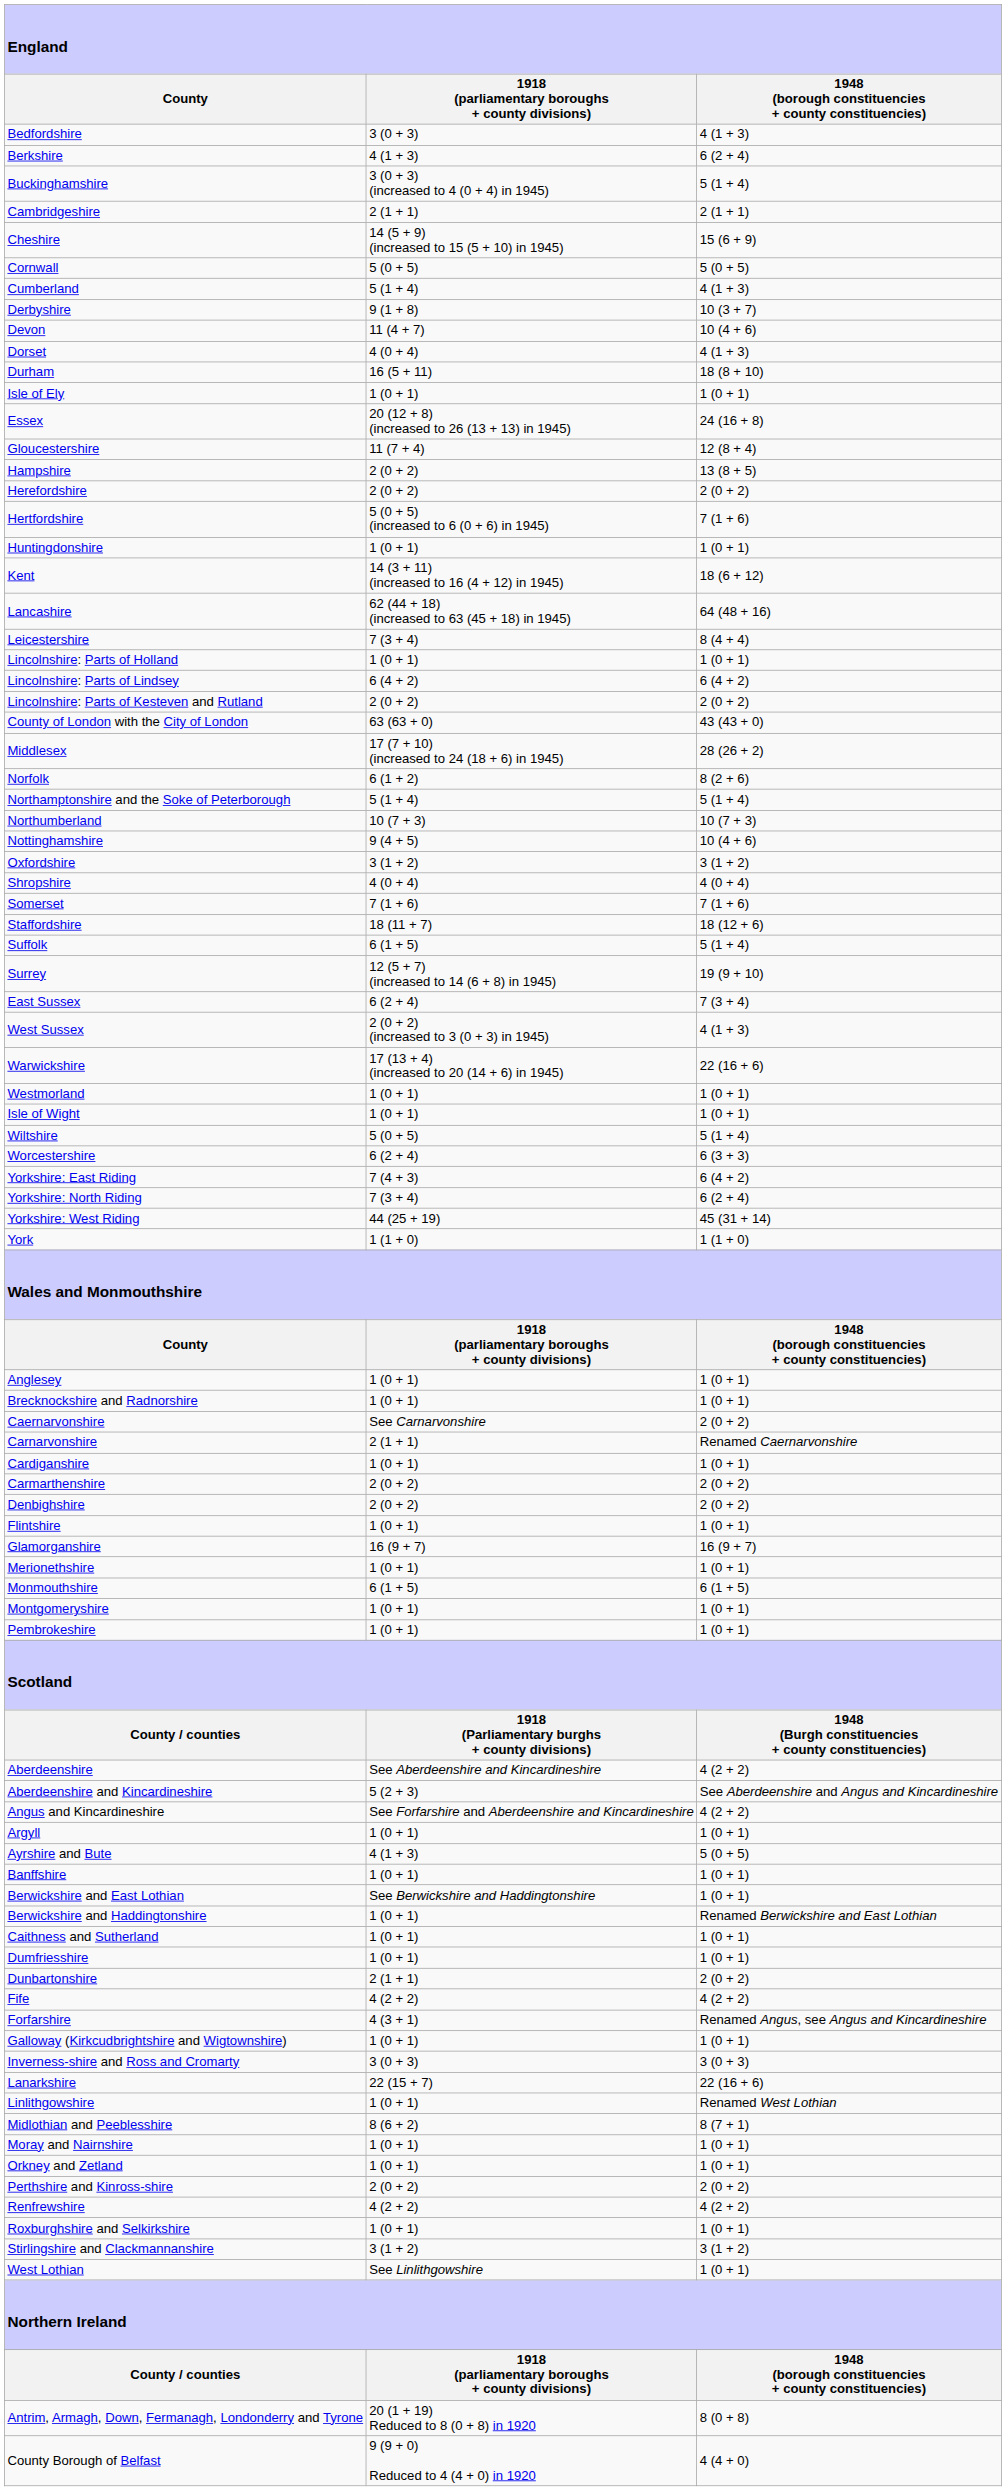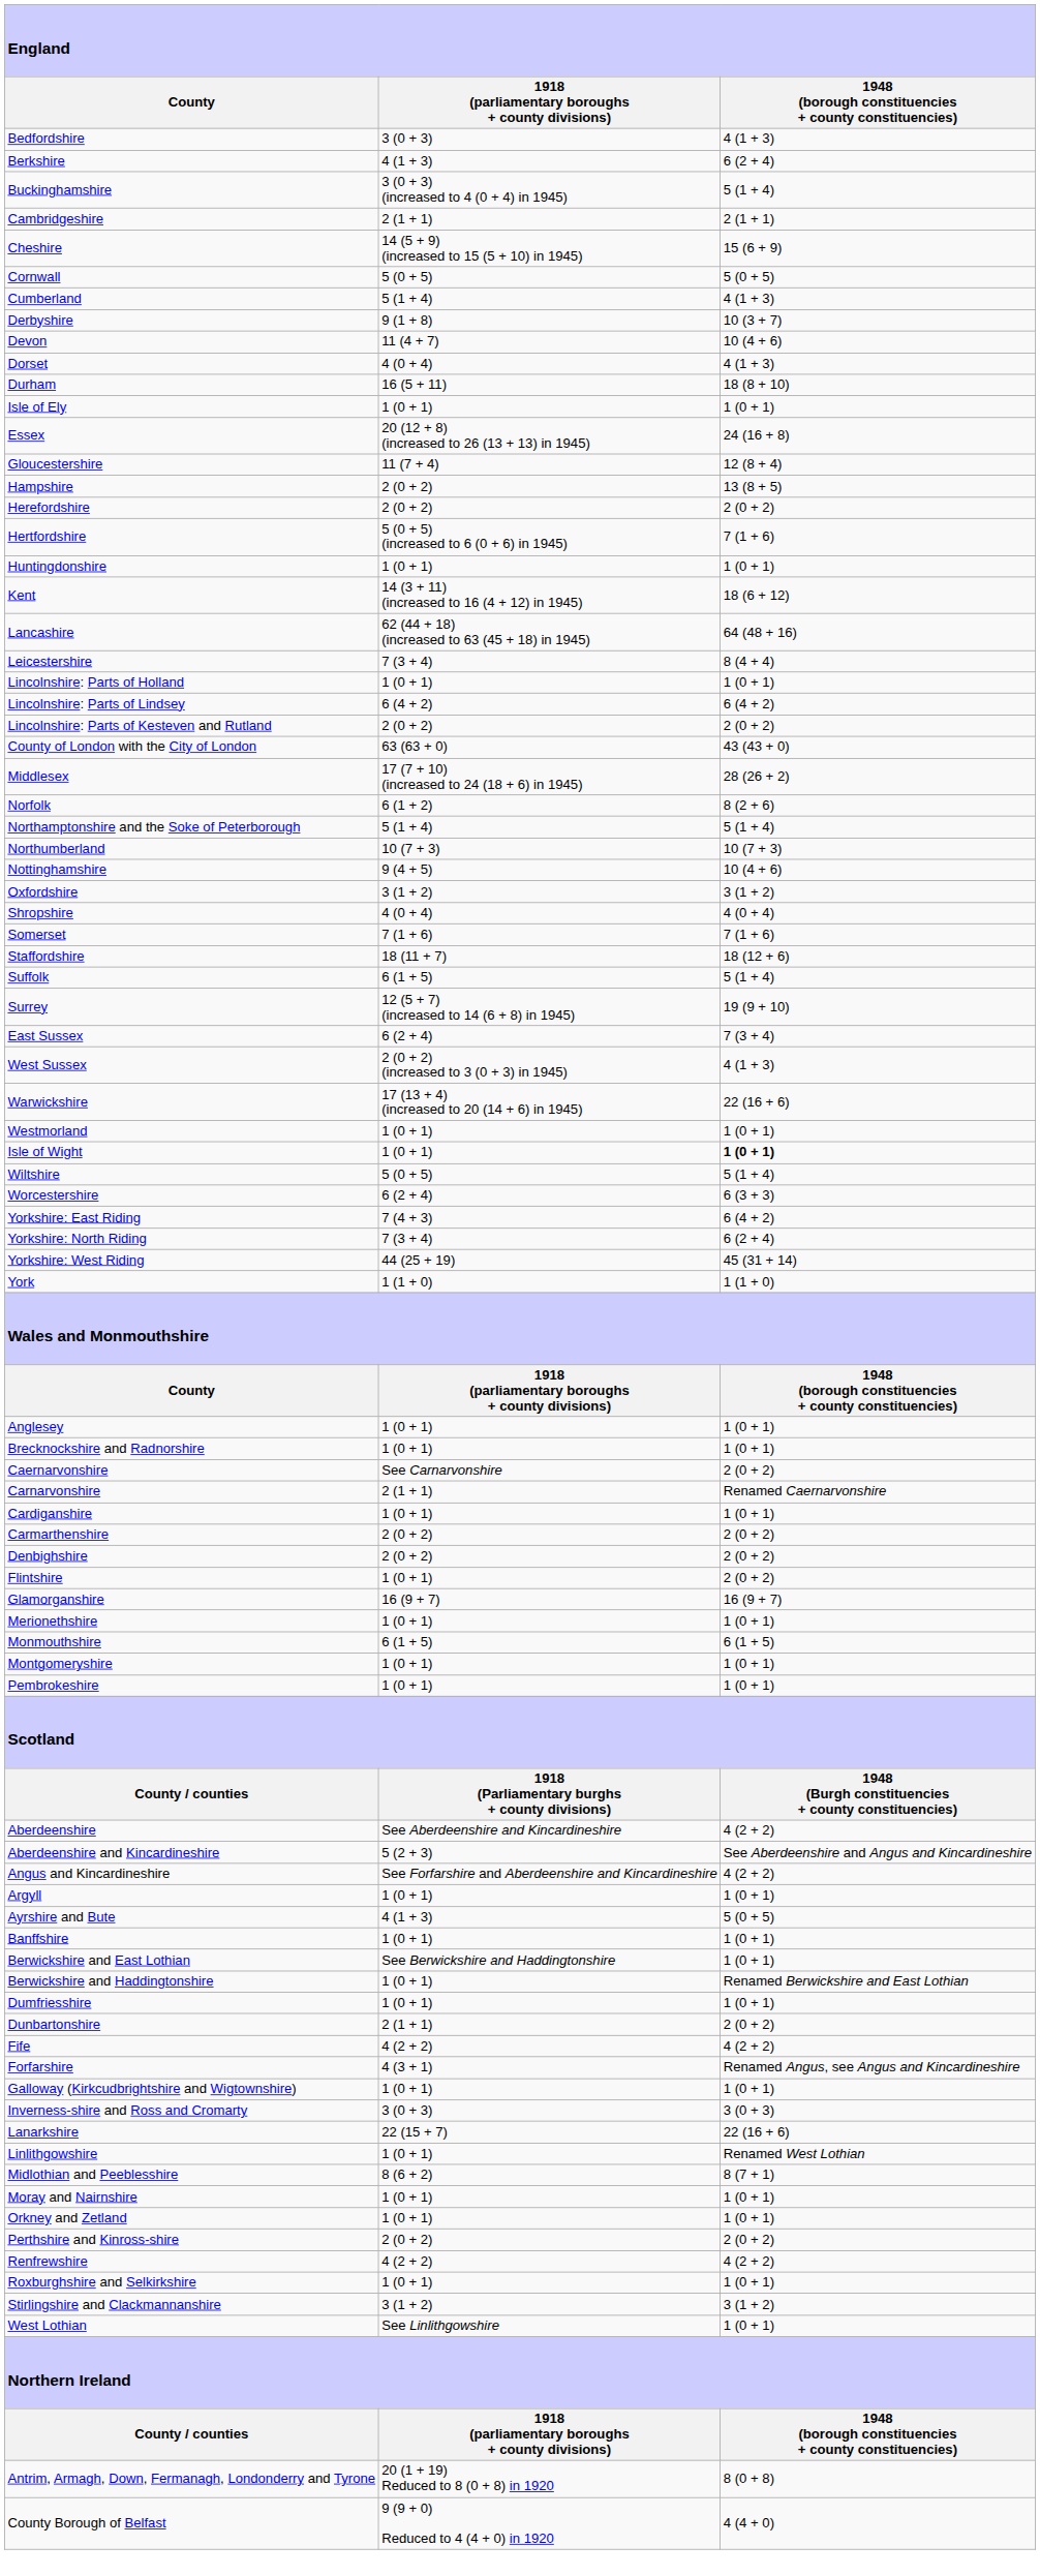Isle of Wight | column 3: normal -> bold
Flintshire | column 3: 1 (0 + 1) -> 2 (0 + 2)
- row: Caithness and Sutherland | 1 (0 + 1) | 1 (0 + 1)
